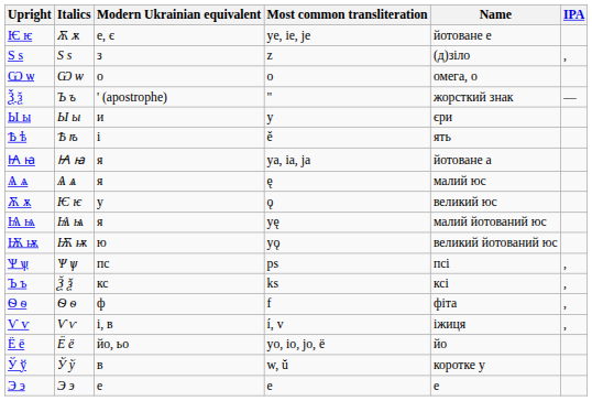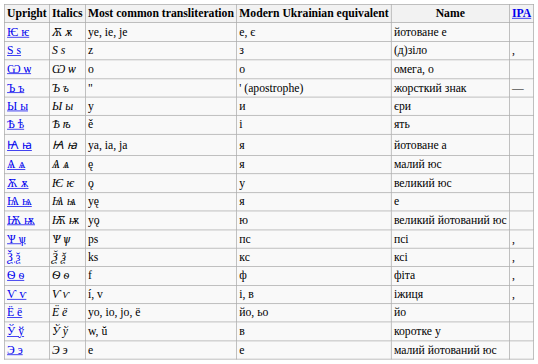columns swapped: Most common transliteration <-> Modern Ukrainian equivalent
row 5 | Upright: Ѯ ѯ -> Ъ ъ
row 11 | Name: малий йотований юс -> e
row 14 | Upright: Ъ ъ -> Ѯ ѯ
row 19 | Name: e -> малий йотований юс
